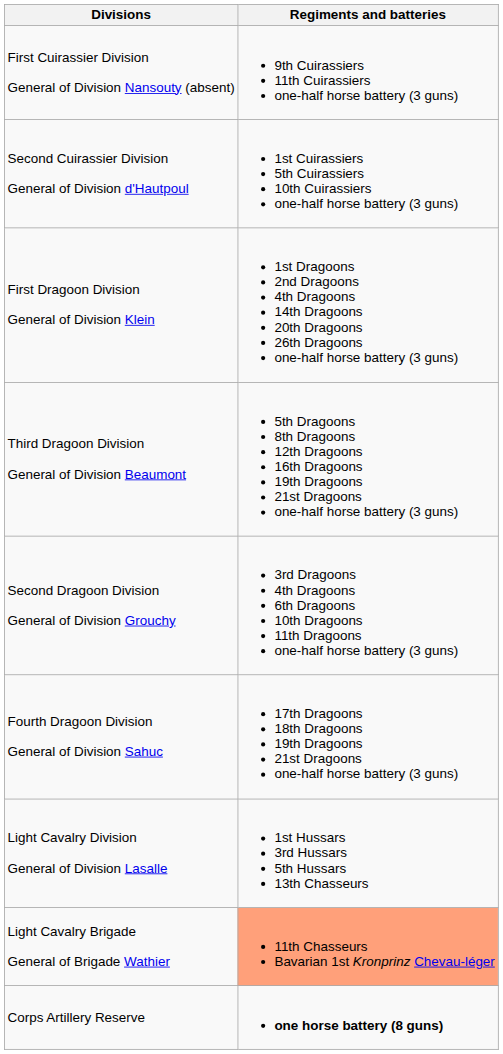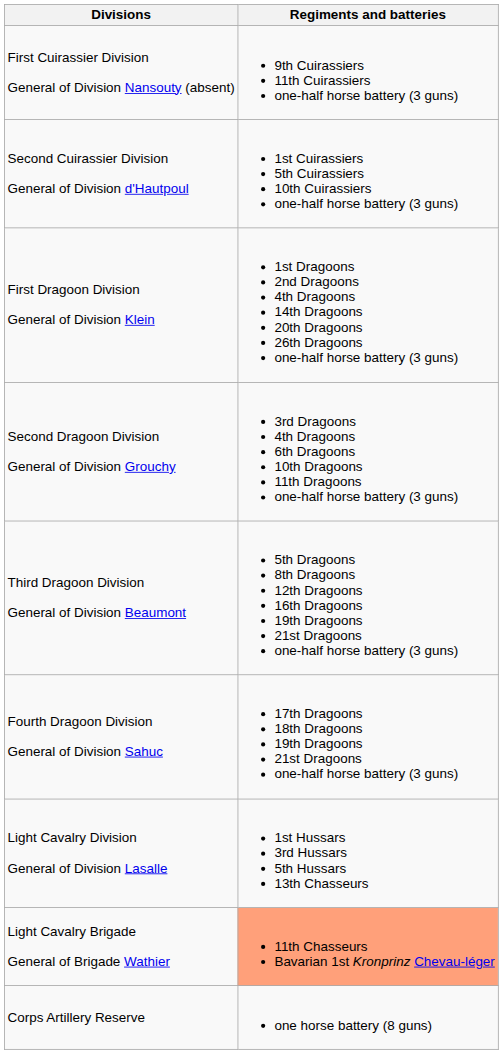rows swapped: Second Dragoon Division General of Division Grouchy <-> Third Dragoon Division General of Division Beaumont
Corps Artillery Reserve | Regiments and batteries: bold -> normal
